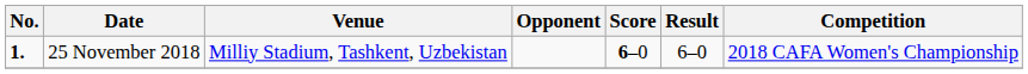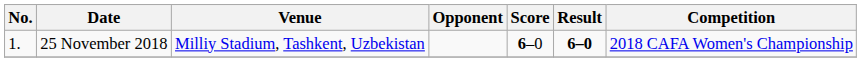25 November 2018 | No.: bold -> normal
25 November 2018 | Result: normal -> bold
